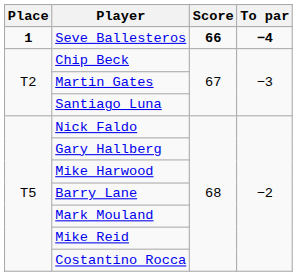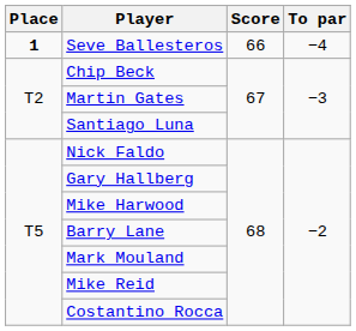Seve Ballesteros | Score: bold -> normal
Seve Ballesteros | To par: bold -> normal
